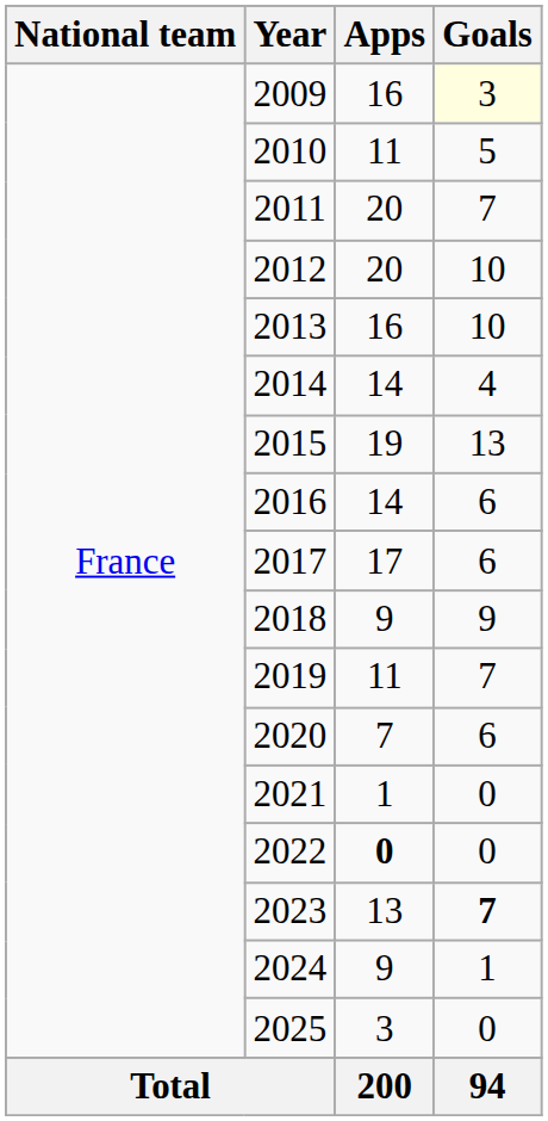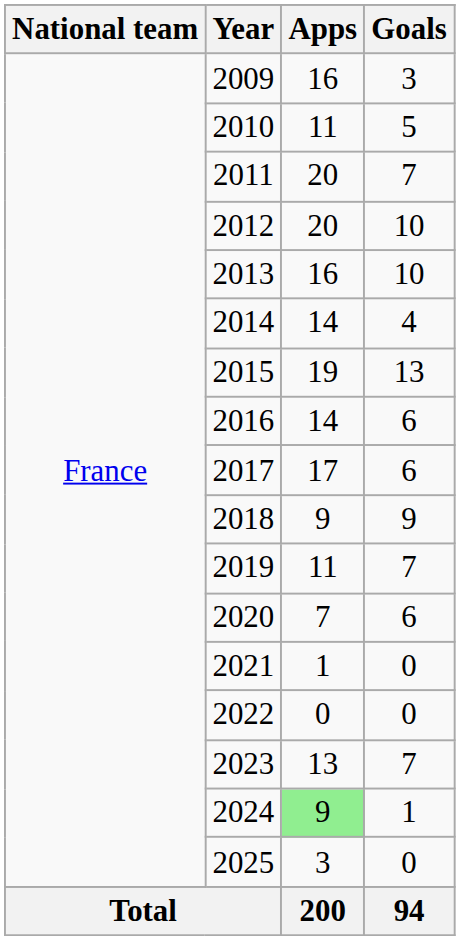2009 | Goals: lightyellow background -> no background
2022 | Apps: bold -> normal
2023 | Goals: bold -> normal
2024 | Apps: no background -> lightgreen background
